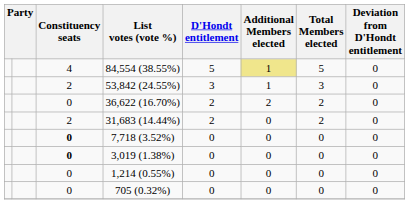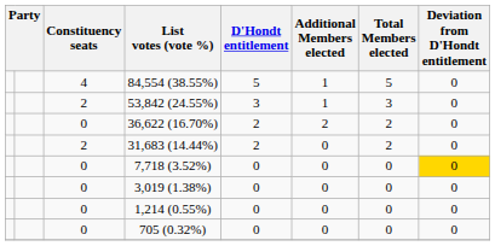84,554 (38.55%) | Additional Members elected: khaki background -> no background
7,718 (3.52%) | Constituency seats: bold -> normal
7,718 (3.52%) | Deviation from D'Hondt entitlement: no background -> gold background
3,019 (1.38%) | Constituency seats: bold -> normal
